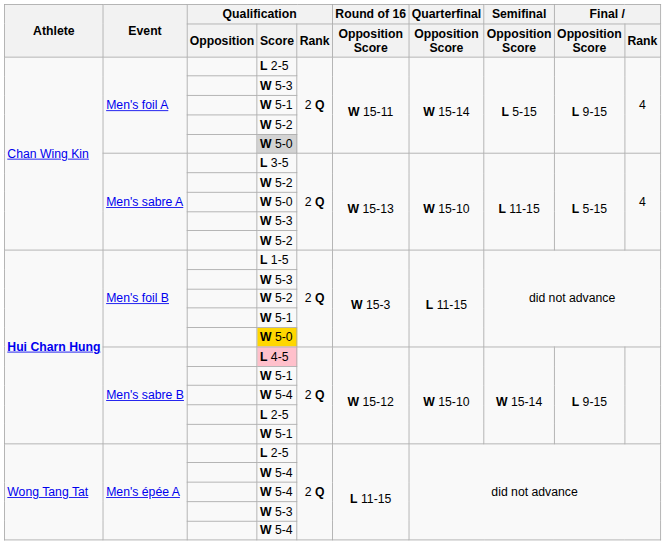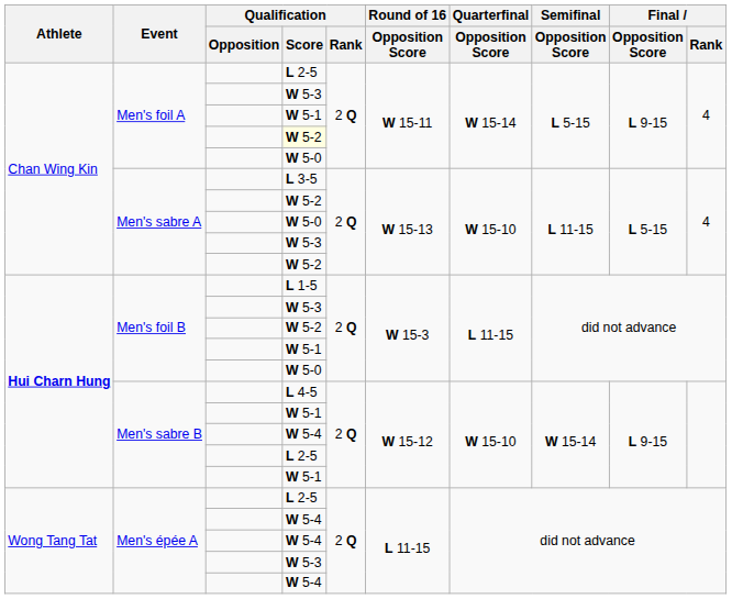Men's foil A / W 5-2 | Qualification / Score: no background -> lightyellow background
Men's foil A / W 5-0 | Qualification / Score: lightgrey background -> no background
Men's foil B / W 5-0 | Qualification / Score: gold background -> no background
L 4-5 | Qualification / Score: pink background -> no background
